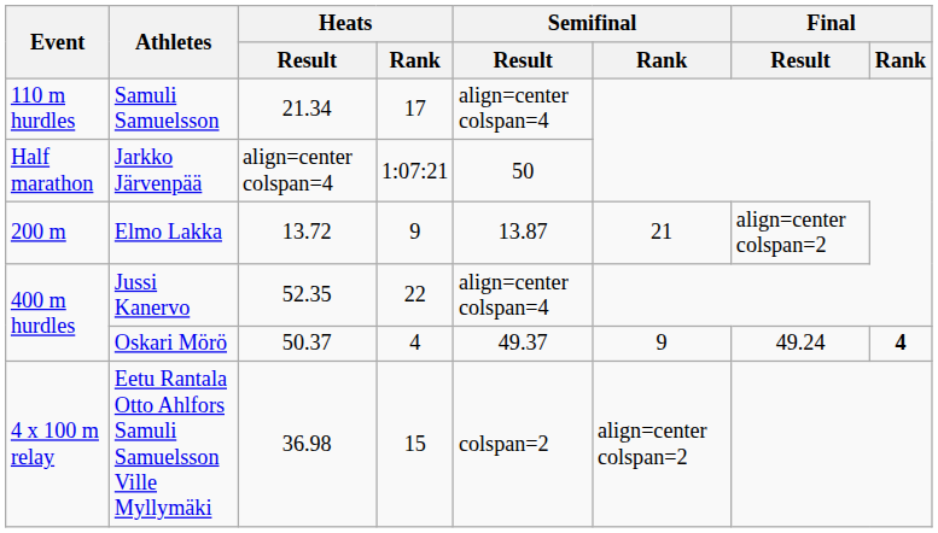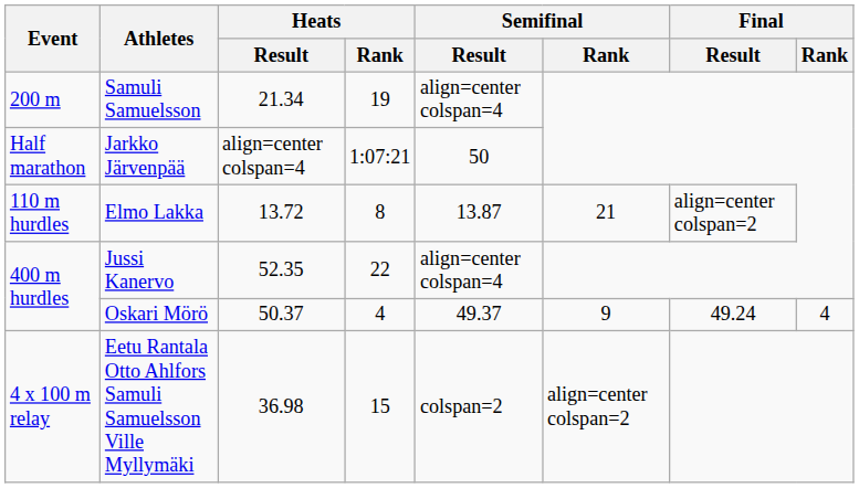Samuli Samuelsson | Event: 110 m hurdles -> 200 m
Samuli Samuelsson | Heats / Rank: 17 -> 19
Elmo Lakka | Event: 200 m -> 110 m hurdles
Elmo Lakka | Heats / Rank: 9 -> 8
Oskari Mörö | Final / Rank: bold -> normal
